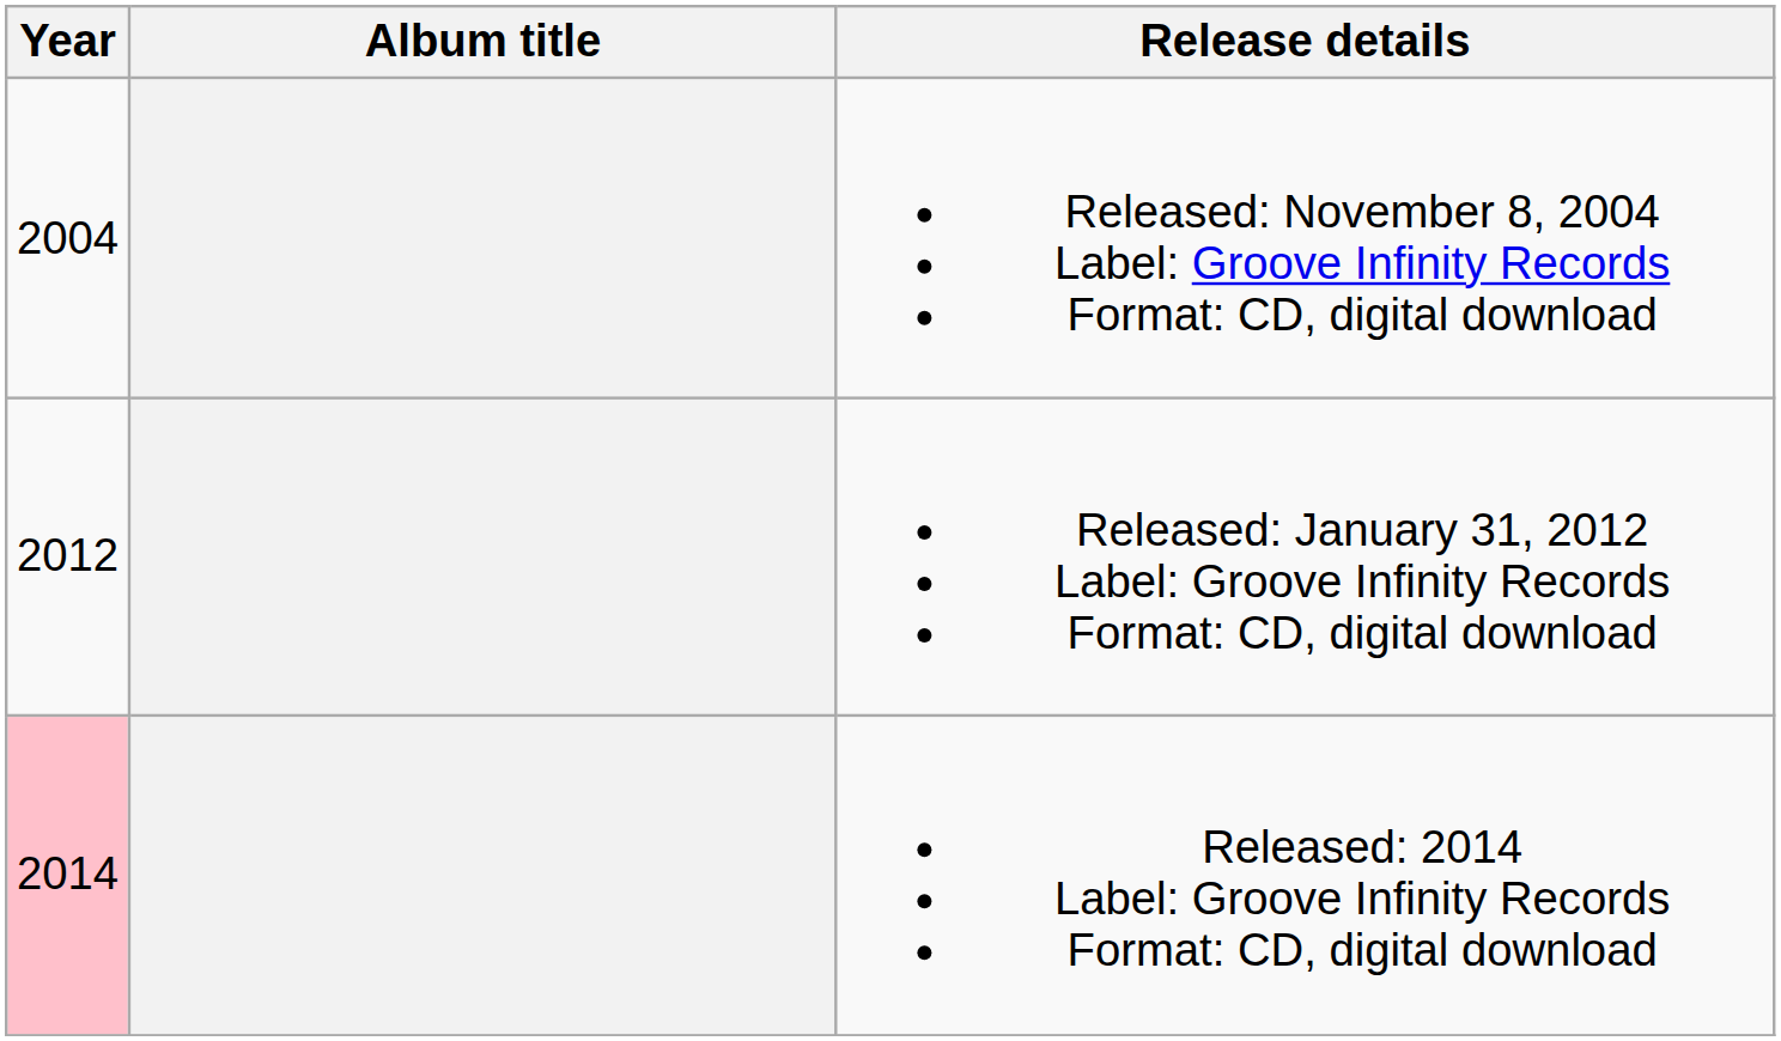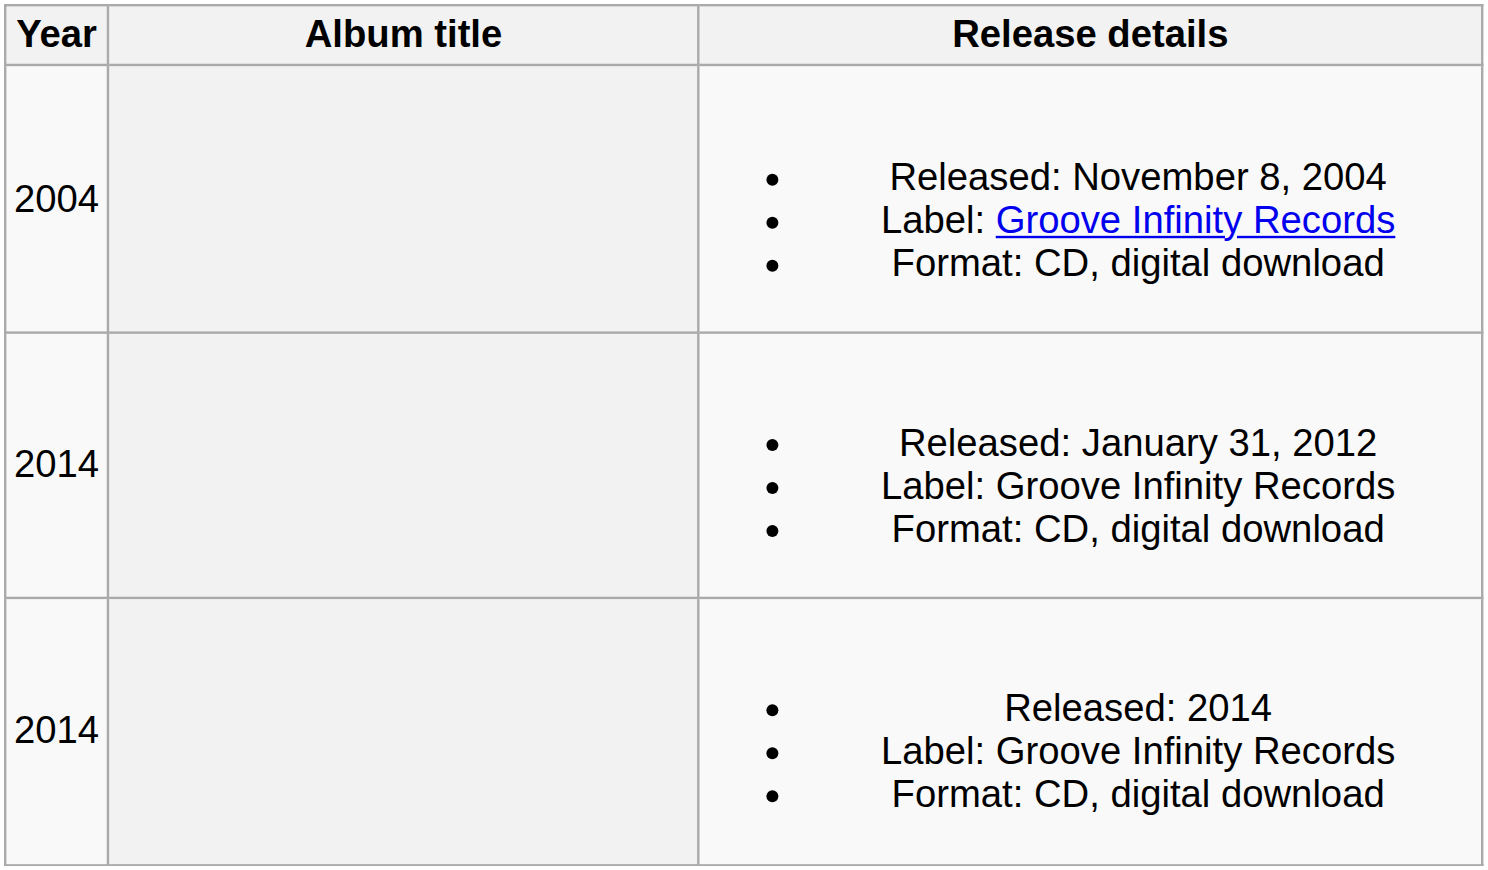row 3 | Year: 2012 -> 2014
row 4 | Year: pink background -> no background
